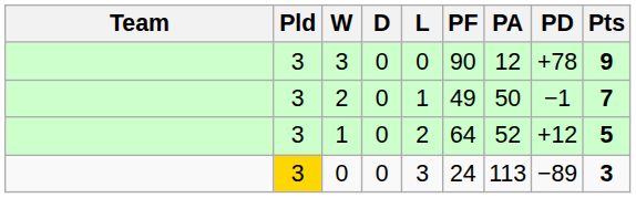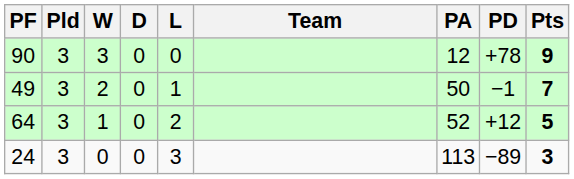columns swapped: Team <-> PF
row 5 | Pld: gold background -> no background
